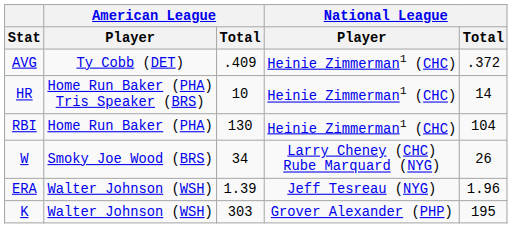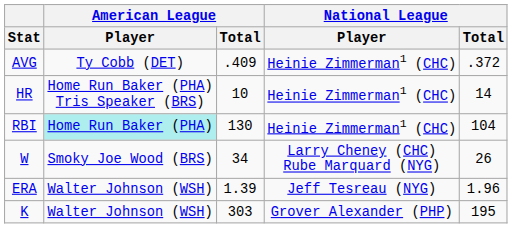RBI | American League / Player: no background -> paleturquoise background
